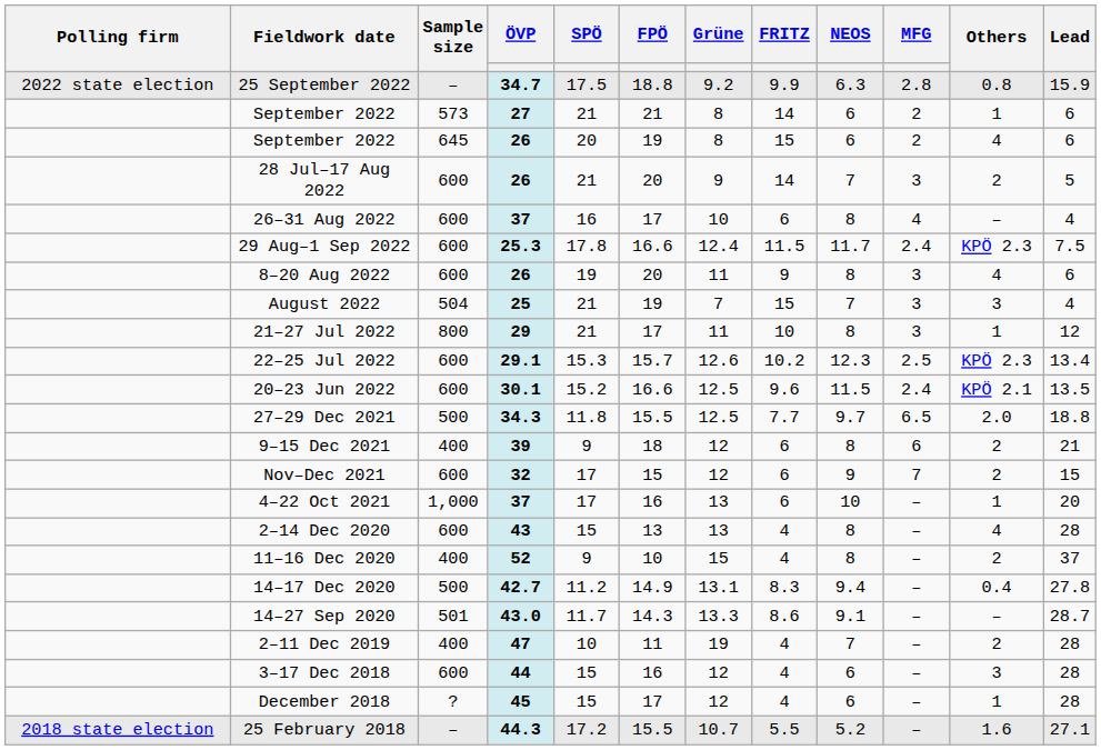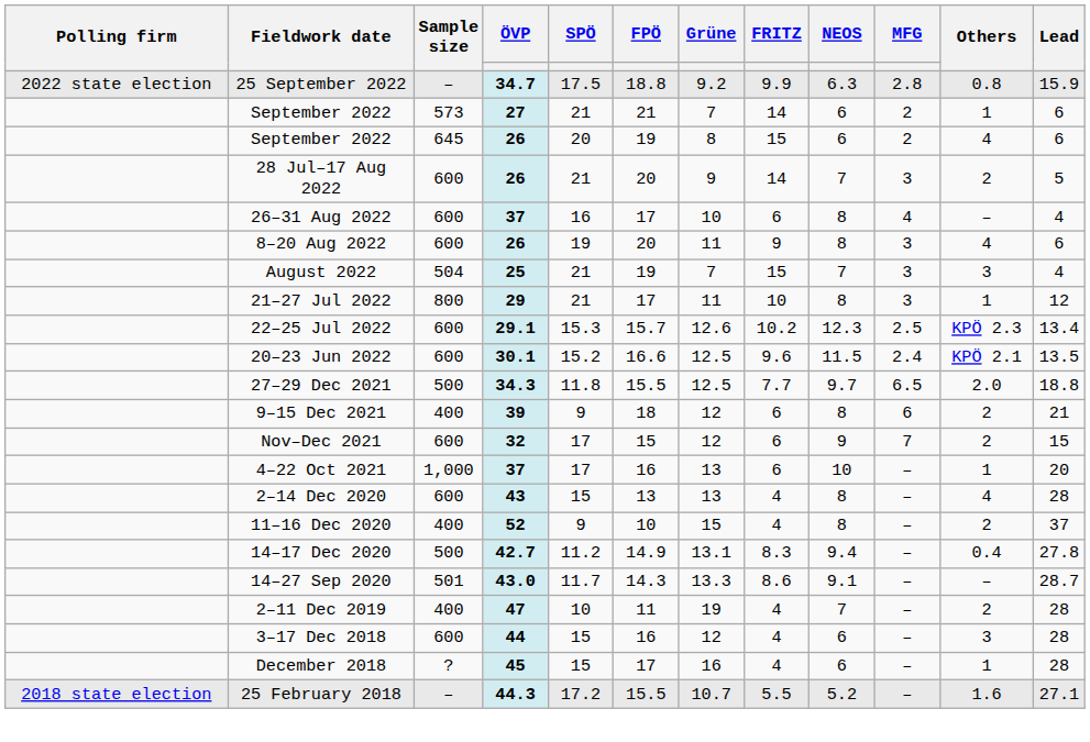September 2022 / 27 | Grüne: 8 -> 7
- row: 29 Aug–1 Sep 2022 | 600 | 25.3 | 17.8 | 16.6 | 12.4 | 11.5 | 11.7 | 2.4 | KPÖ 2.3 | 7.5
December 2018 | Grüne: 12 -> 16
